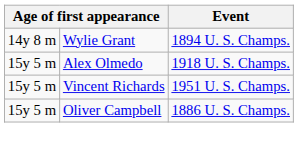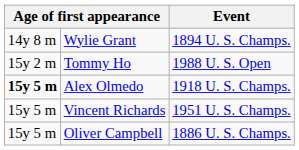+ row: 15y 2 m | Tommy Ho | 1988 U. S. Open
Alex Olmedo | column 1: normal -> bold
